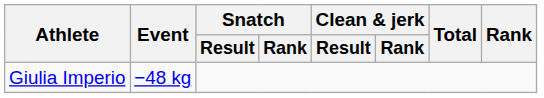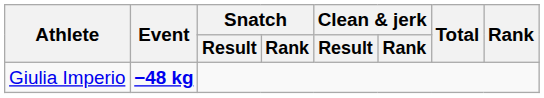Giulia Imperio | Event: normal -> bold
